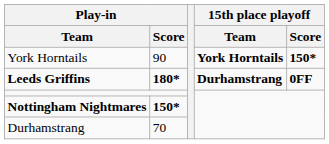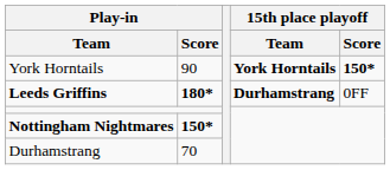Leeds Griffins | 15th place playoff / Score: bold -> normal
